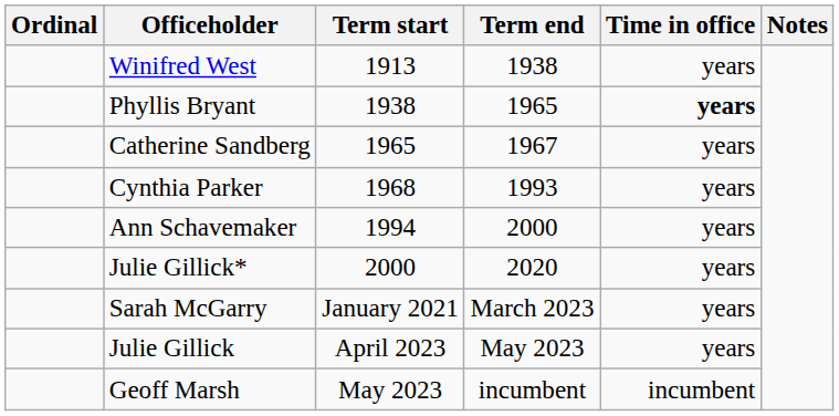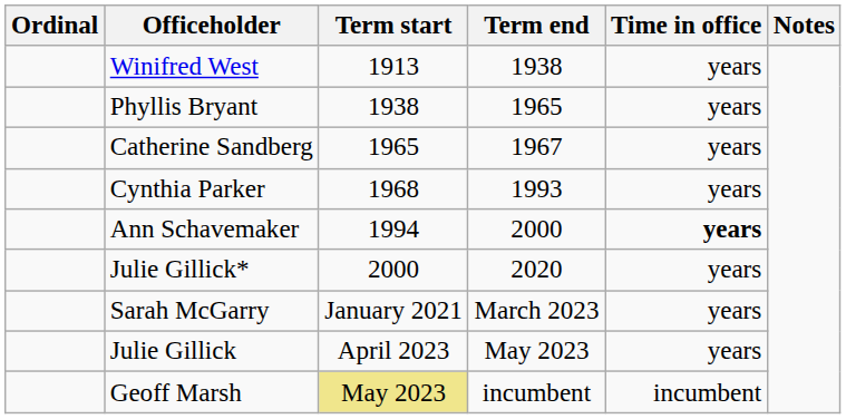Phyllis Bryant | Time in office: bold -> normal
Ann Schavemaker | Time in office: normal -> bold
Geoff Marsh | Term start: no background -> khaki background
